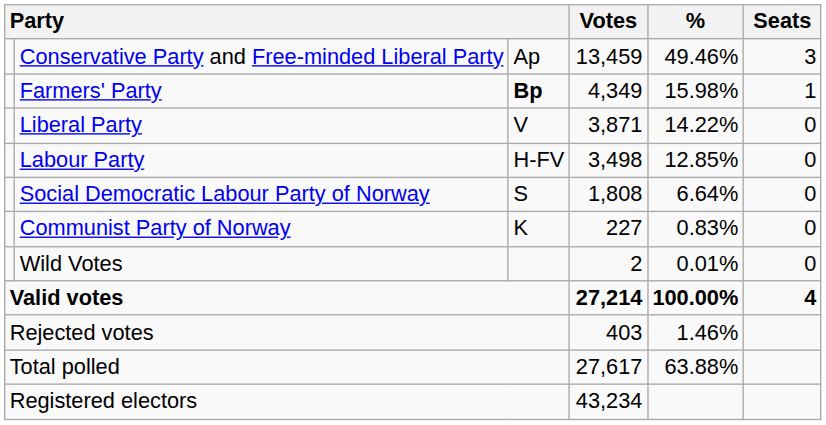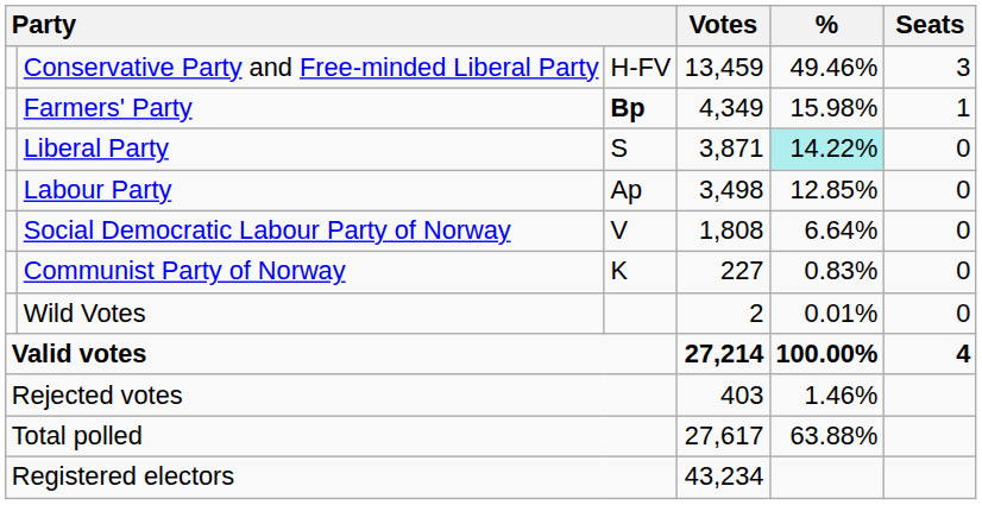Conservative Party and Free-minded Liberal Party | column 3: Ap -> H-FV
Liberal Party | column 3: V -> S
Liberal Party | %: no background -> paleturquoise background
Labour Party | column 3: H-FV -> Ap
Social Democratic Labour Party of Norway | column 3: S -> V
